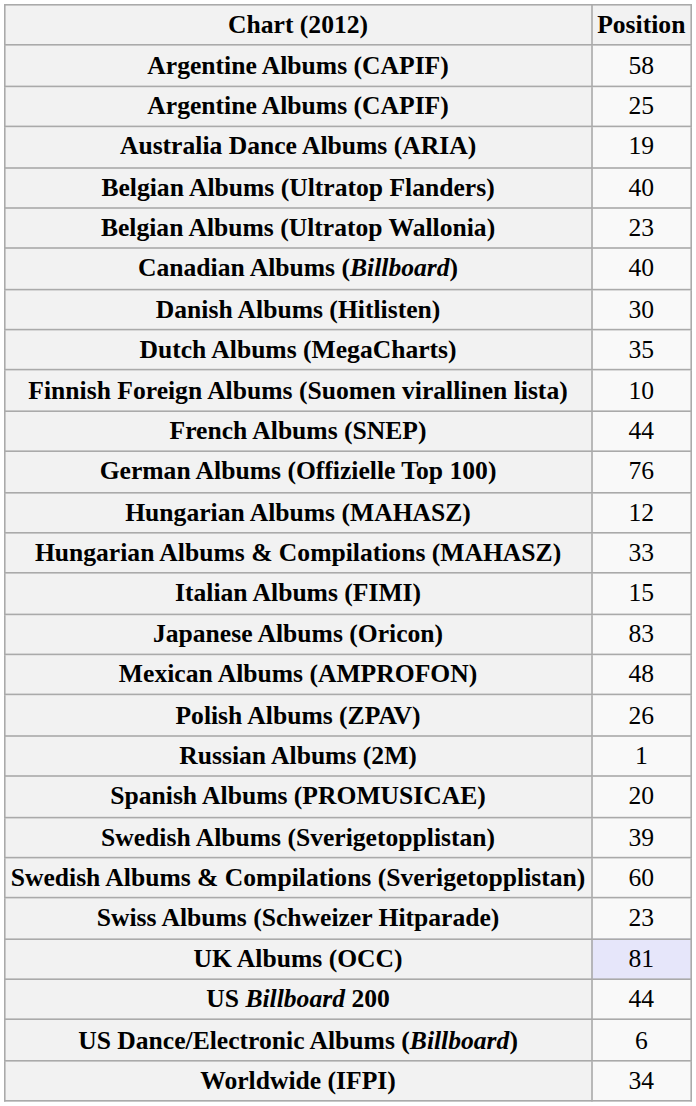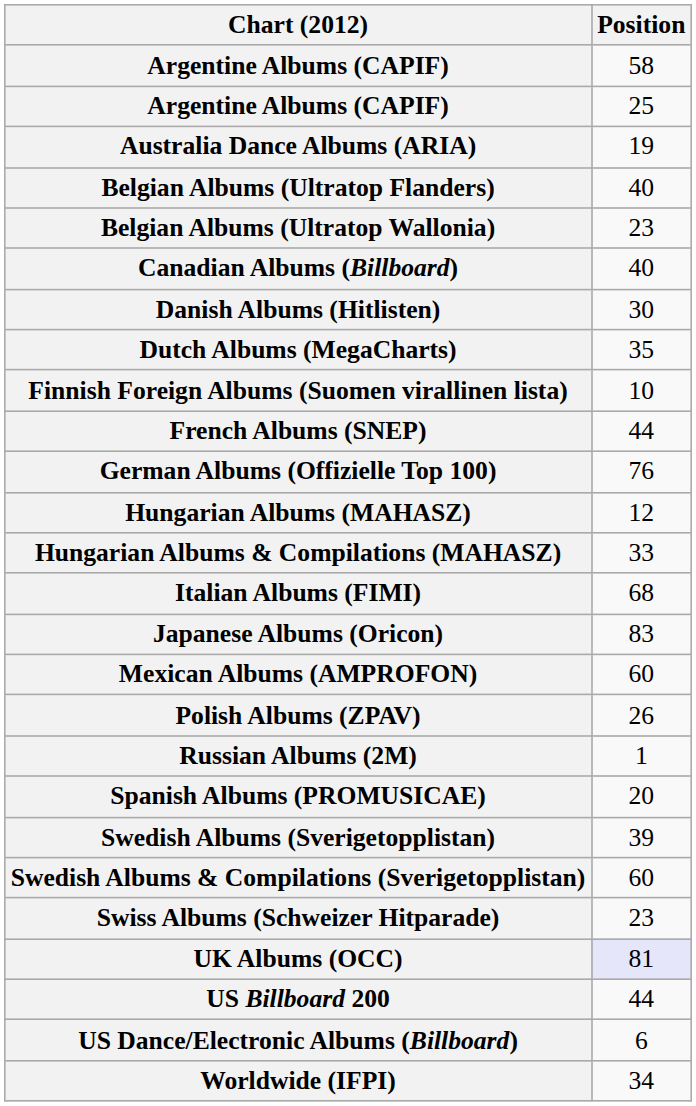row 15 | Position: 15 -> 68
row 17 | Position: 48 -> 60
